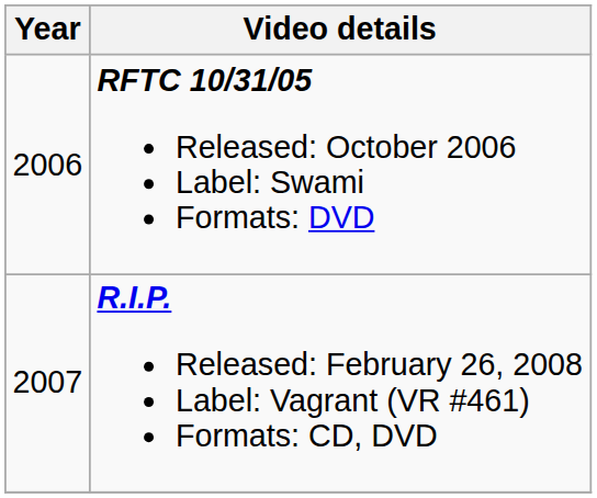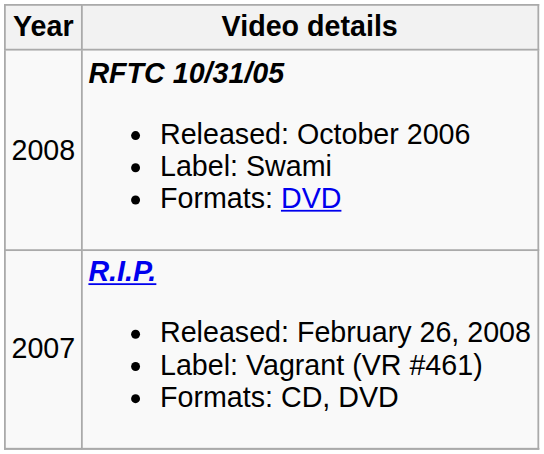row 2 | Year: 2006 -> 2008
